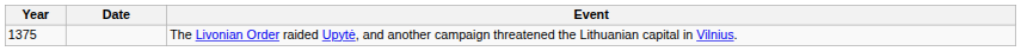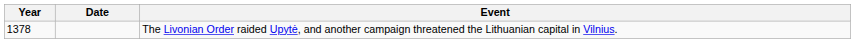row 2 | Year: 1375 -> 1378
